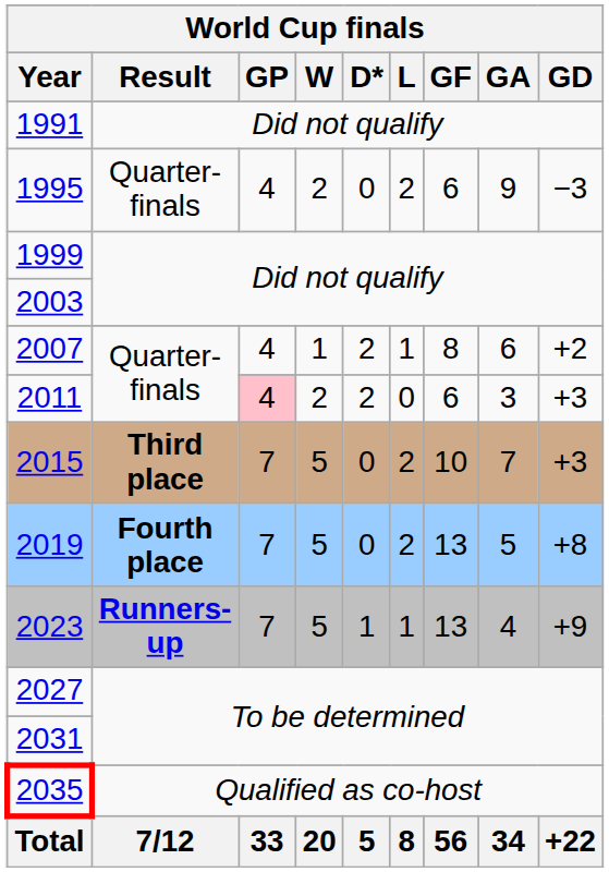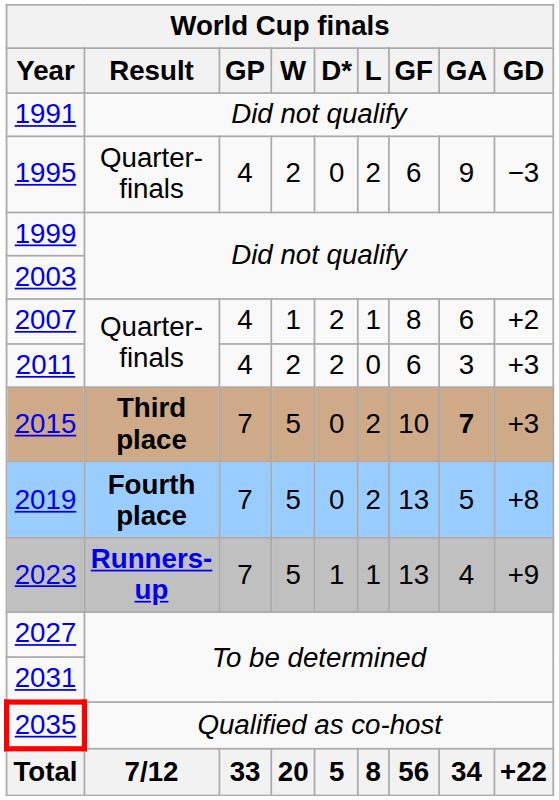2011 | GP: pink background -> no background
2015 | GA: normal -> bold
